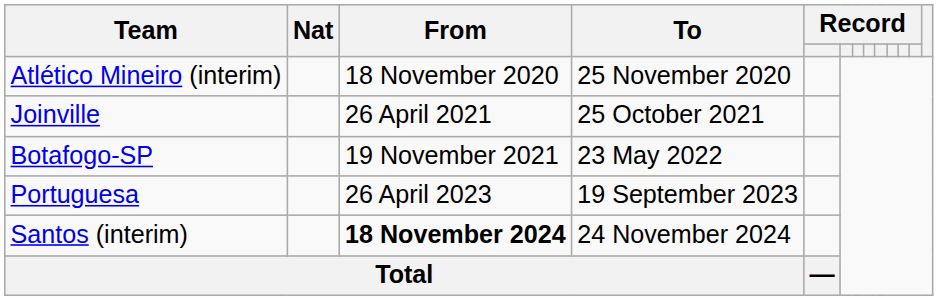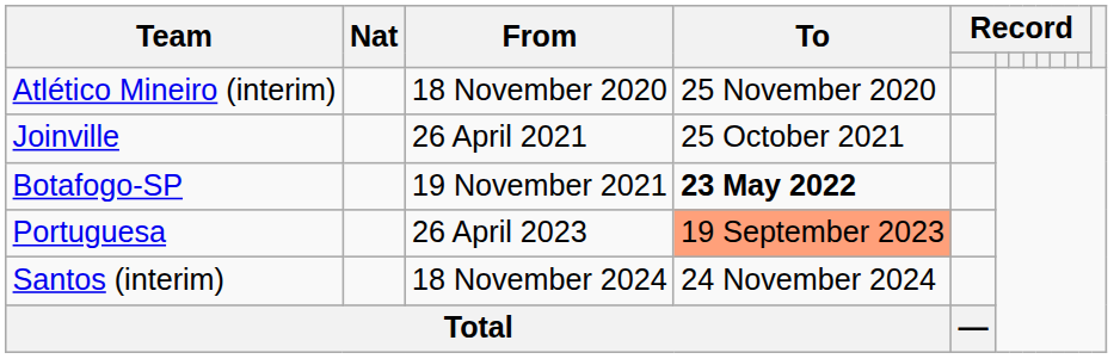Botafogo-SP | To: normal -> bold
Portuguesa | To: no background -> lightsalmon background
Santos (interim) | From: bold -> normal
